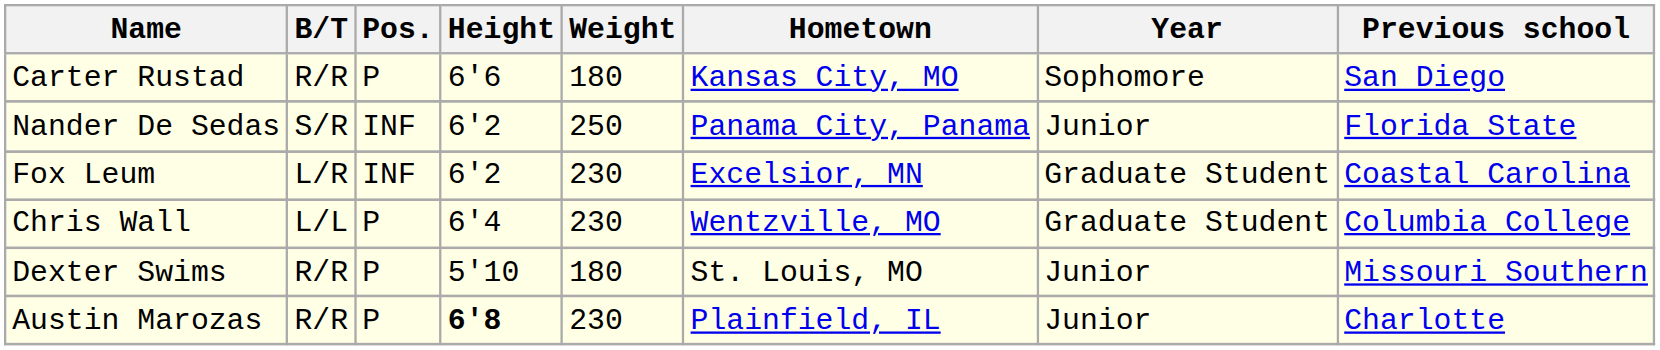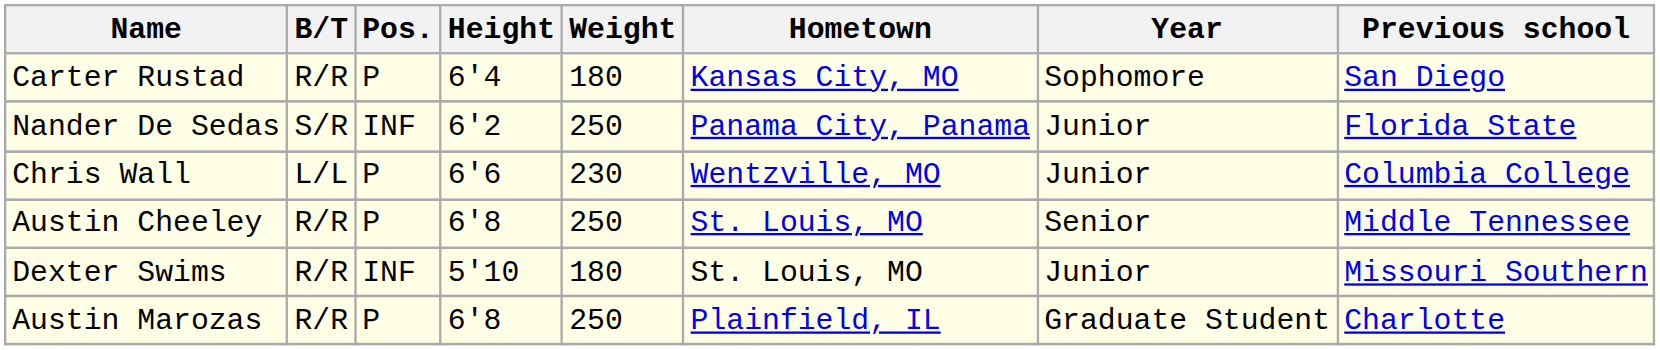Carter Rustad | Height: 6'6 -> 6'4
- row: Fox Leum | L/R | INF | 6'2 | 230 | Excelsior, MN | Graduate Student | Coastal Carolina
Chris Wall | Height: 6'4 -> 6'6
Chris Wall | Year: Graduate Student -> Junior
+ row: Austin Cheeley | R/R | P | 6'8 | 250 | St. Louis, MO | Senior | Middle Tennessee
Dexter Swims | Pos.: P -> INF
Austin Marozas | Height: bold -> normal
Austin Marozas | Weight: 230 -> 250
Austin Marozas | Year: Junior -> Graduate Student
